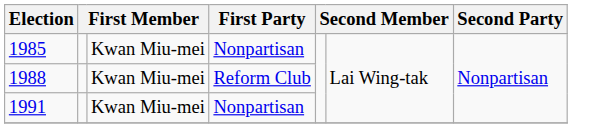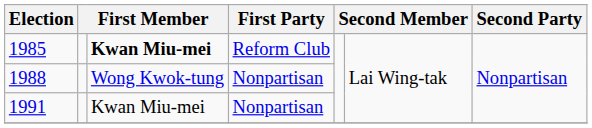1985 | column 3: normal -> bold
1985 | First Party: Nonpartisan -> Reform Club
1988 | column 3: Kwan Miu-mei -> Wong Kwok-tung
1988 | First Party: Reform Club -> Nonpartisan
